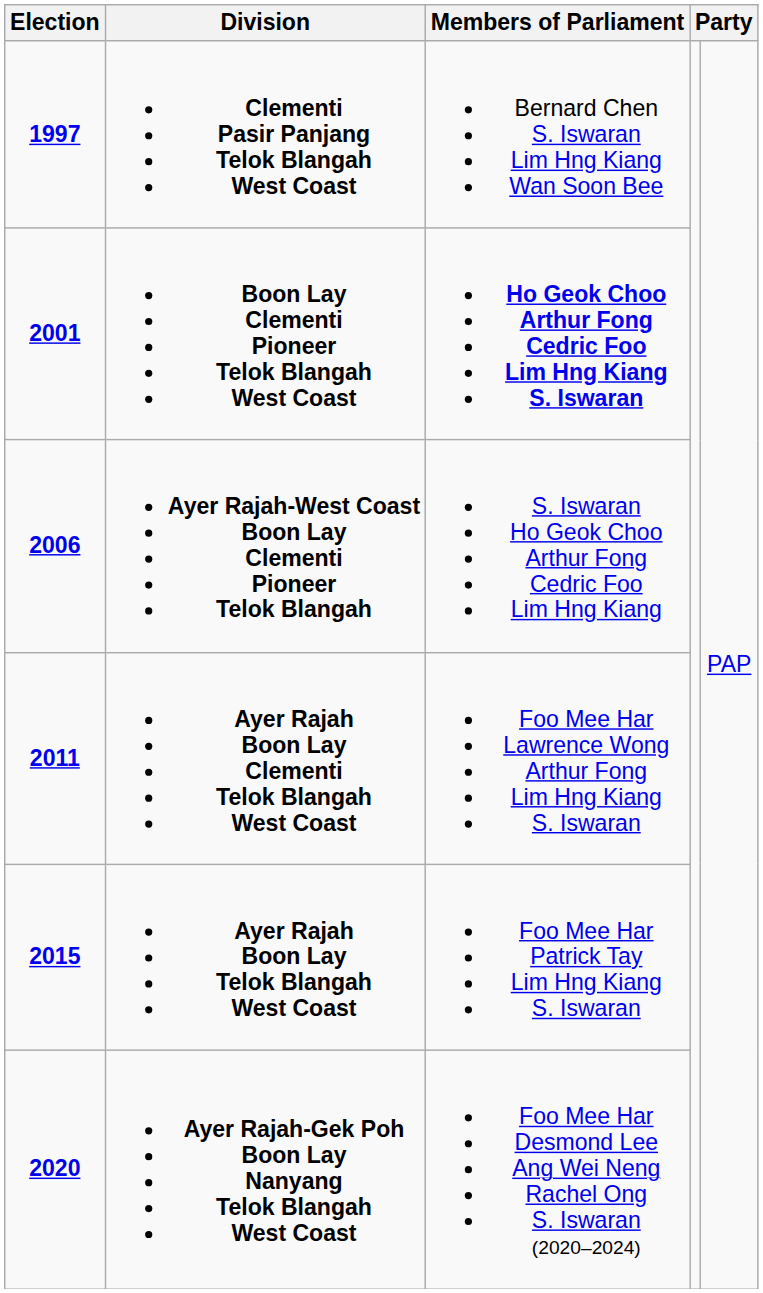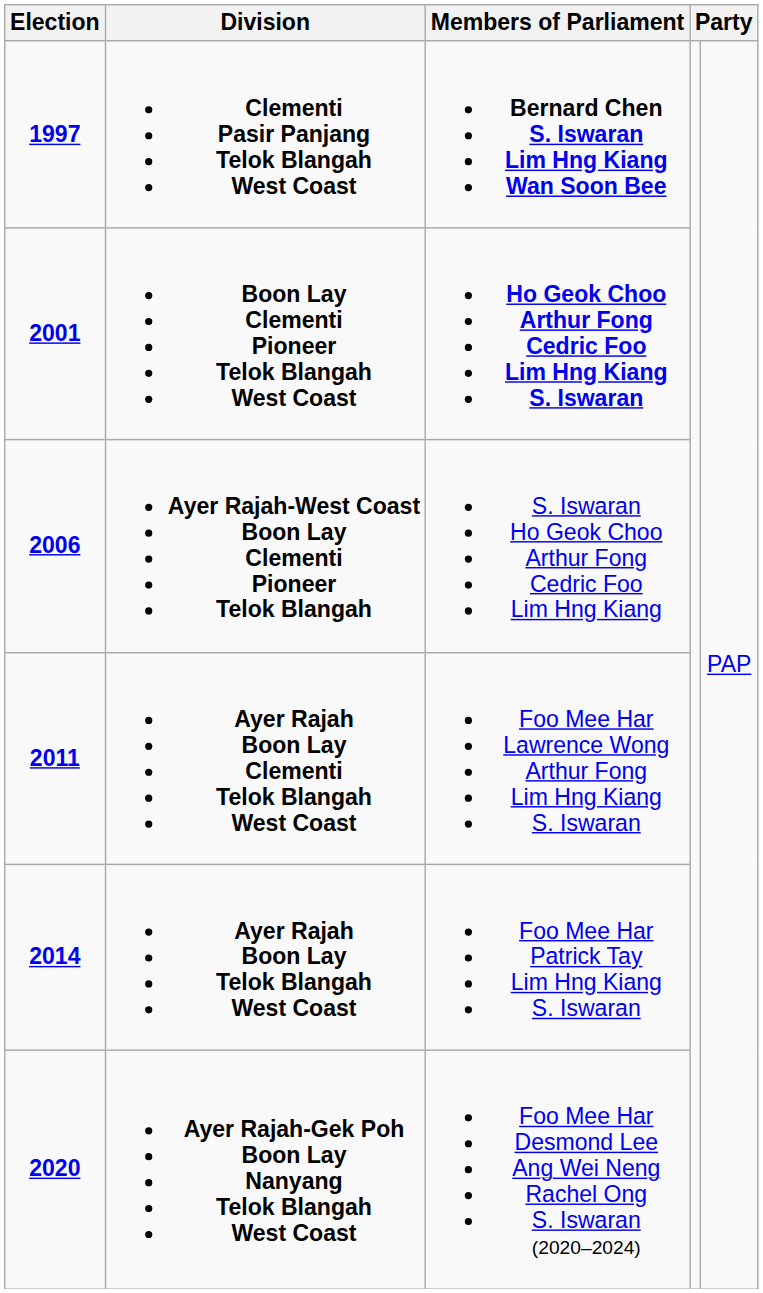Clementi Pasir Panjang Telok Blangah West Coast | Members of Parliament: normal -> bold
Ayer Rajah Boon Lay Telok Blangah West Coast | Election: 2015 -> 2014
